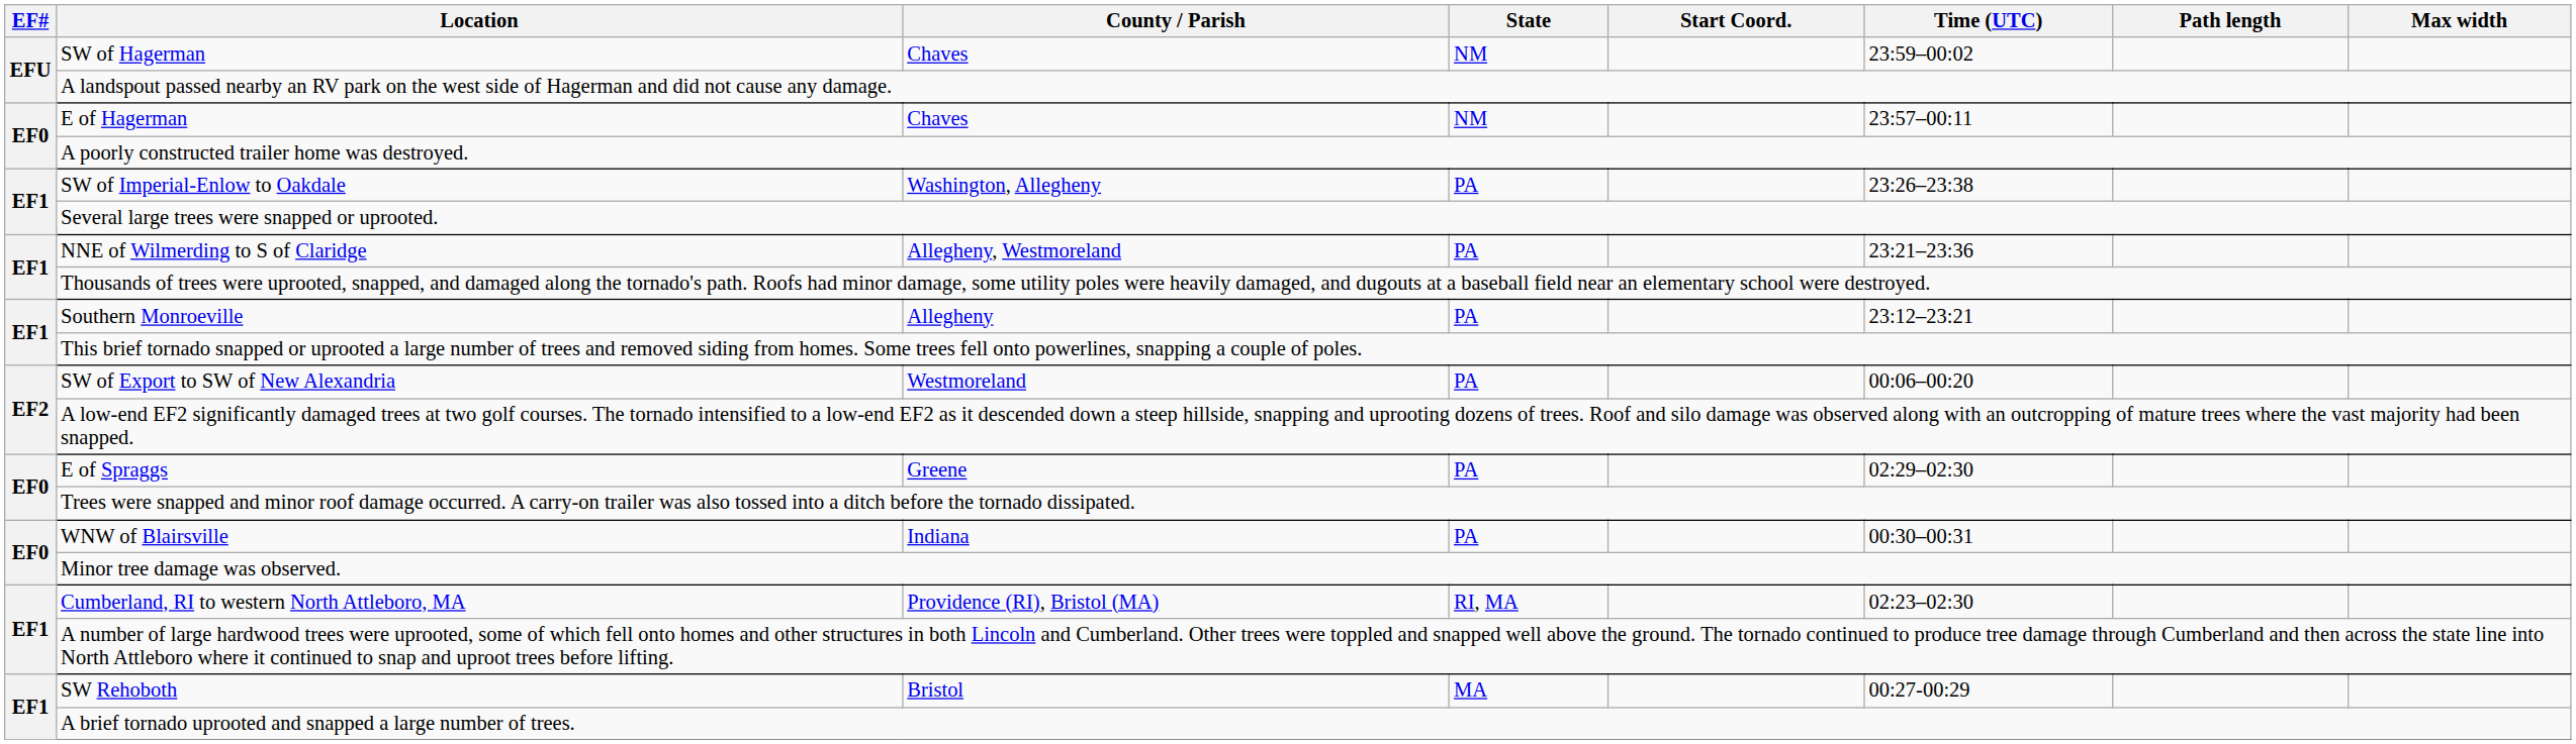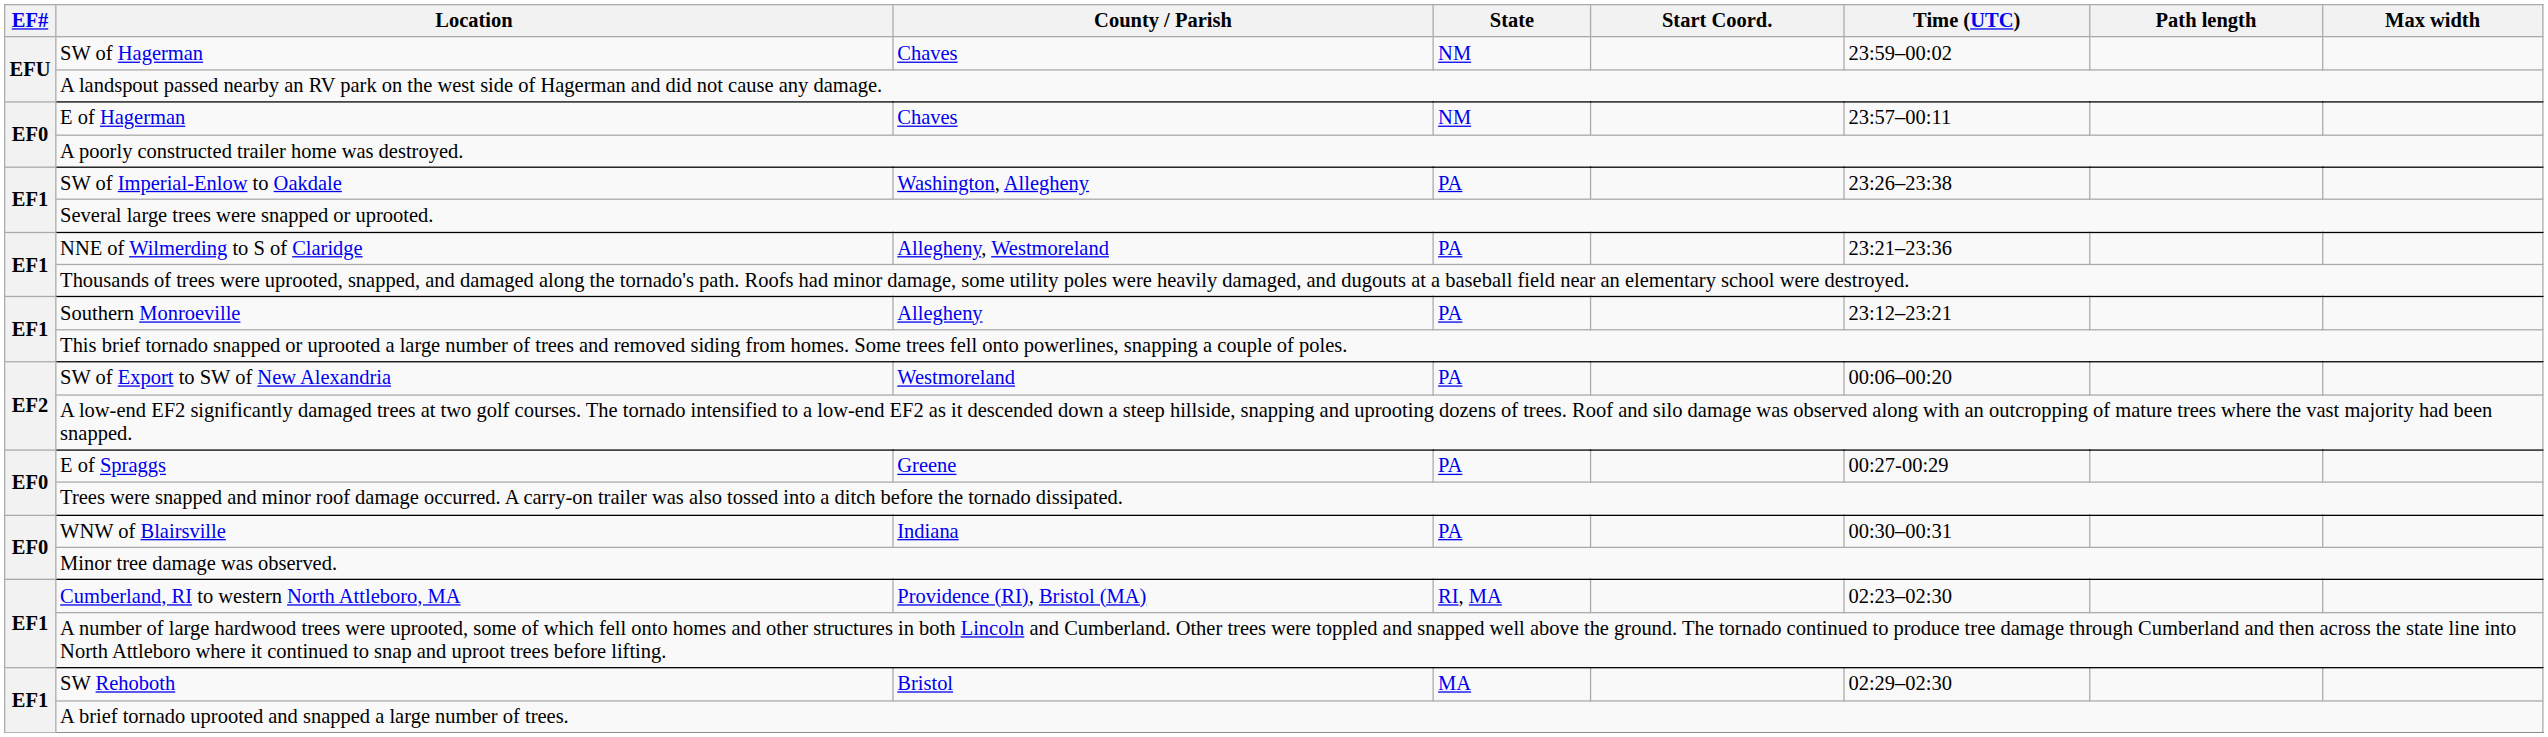E of Spraggs | Time (UTC): 02:29–02:30 -> 00:27-00:29
SW Rehoboth | Time (UTC): 00:27-00:29 -> 02:29–02:30
